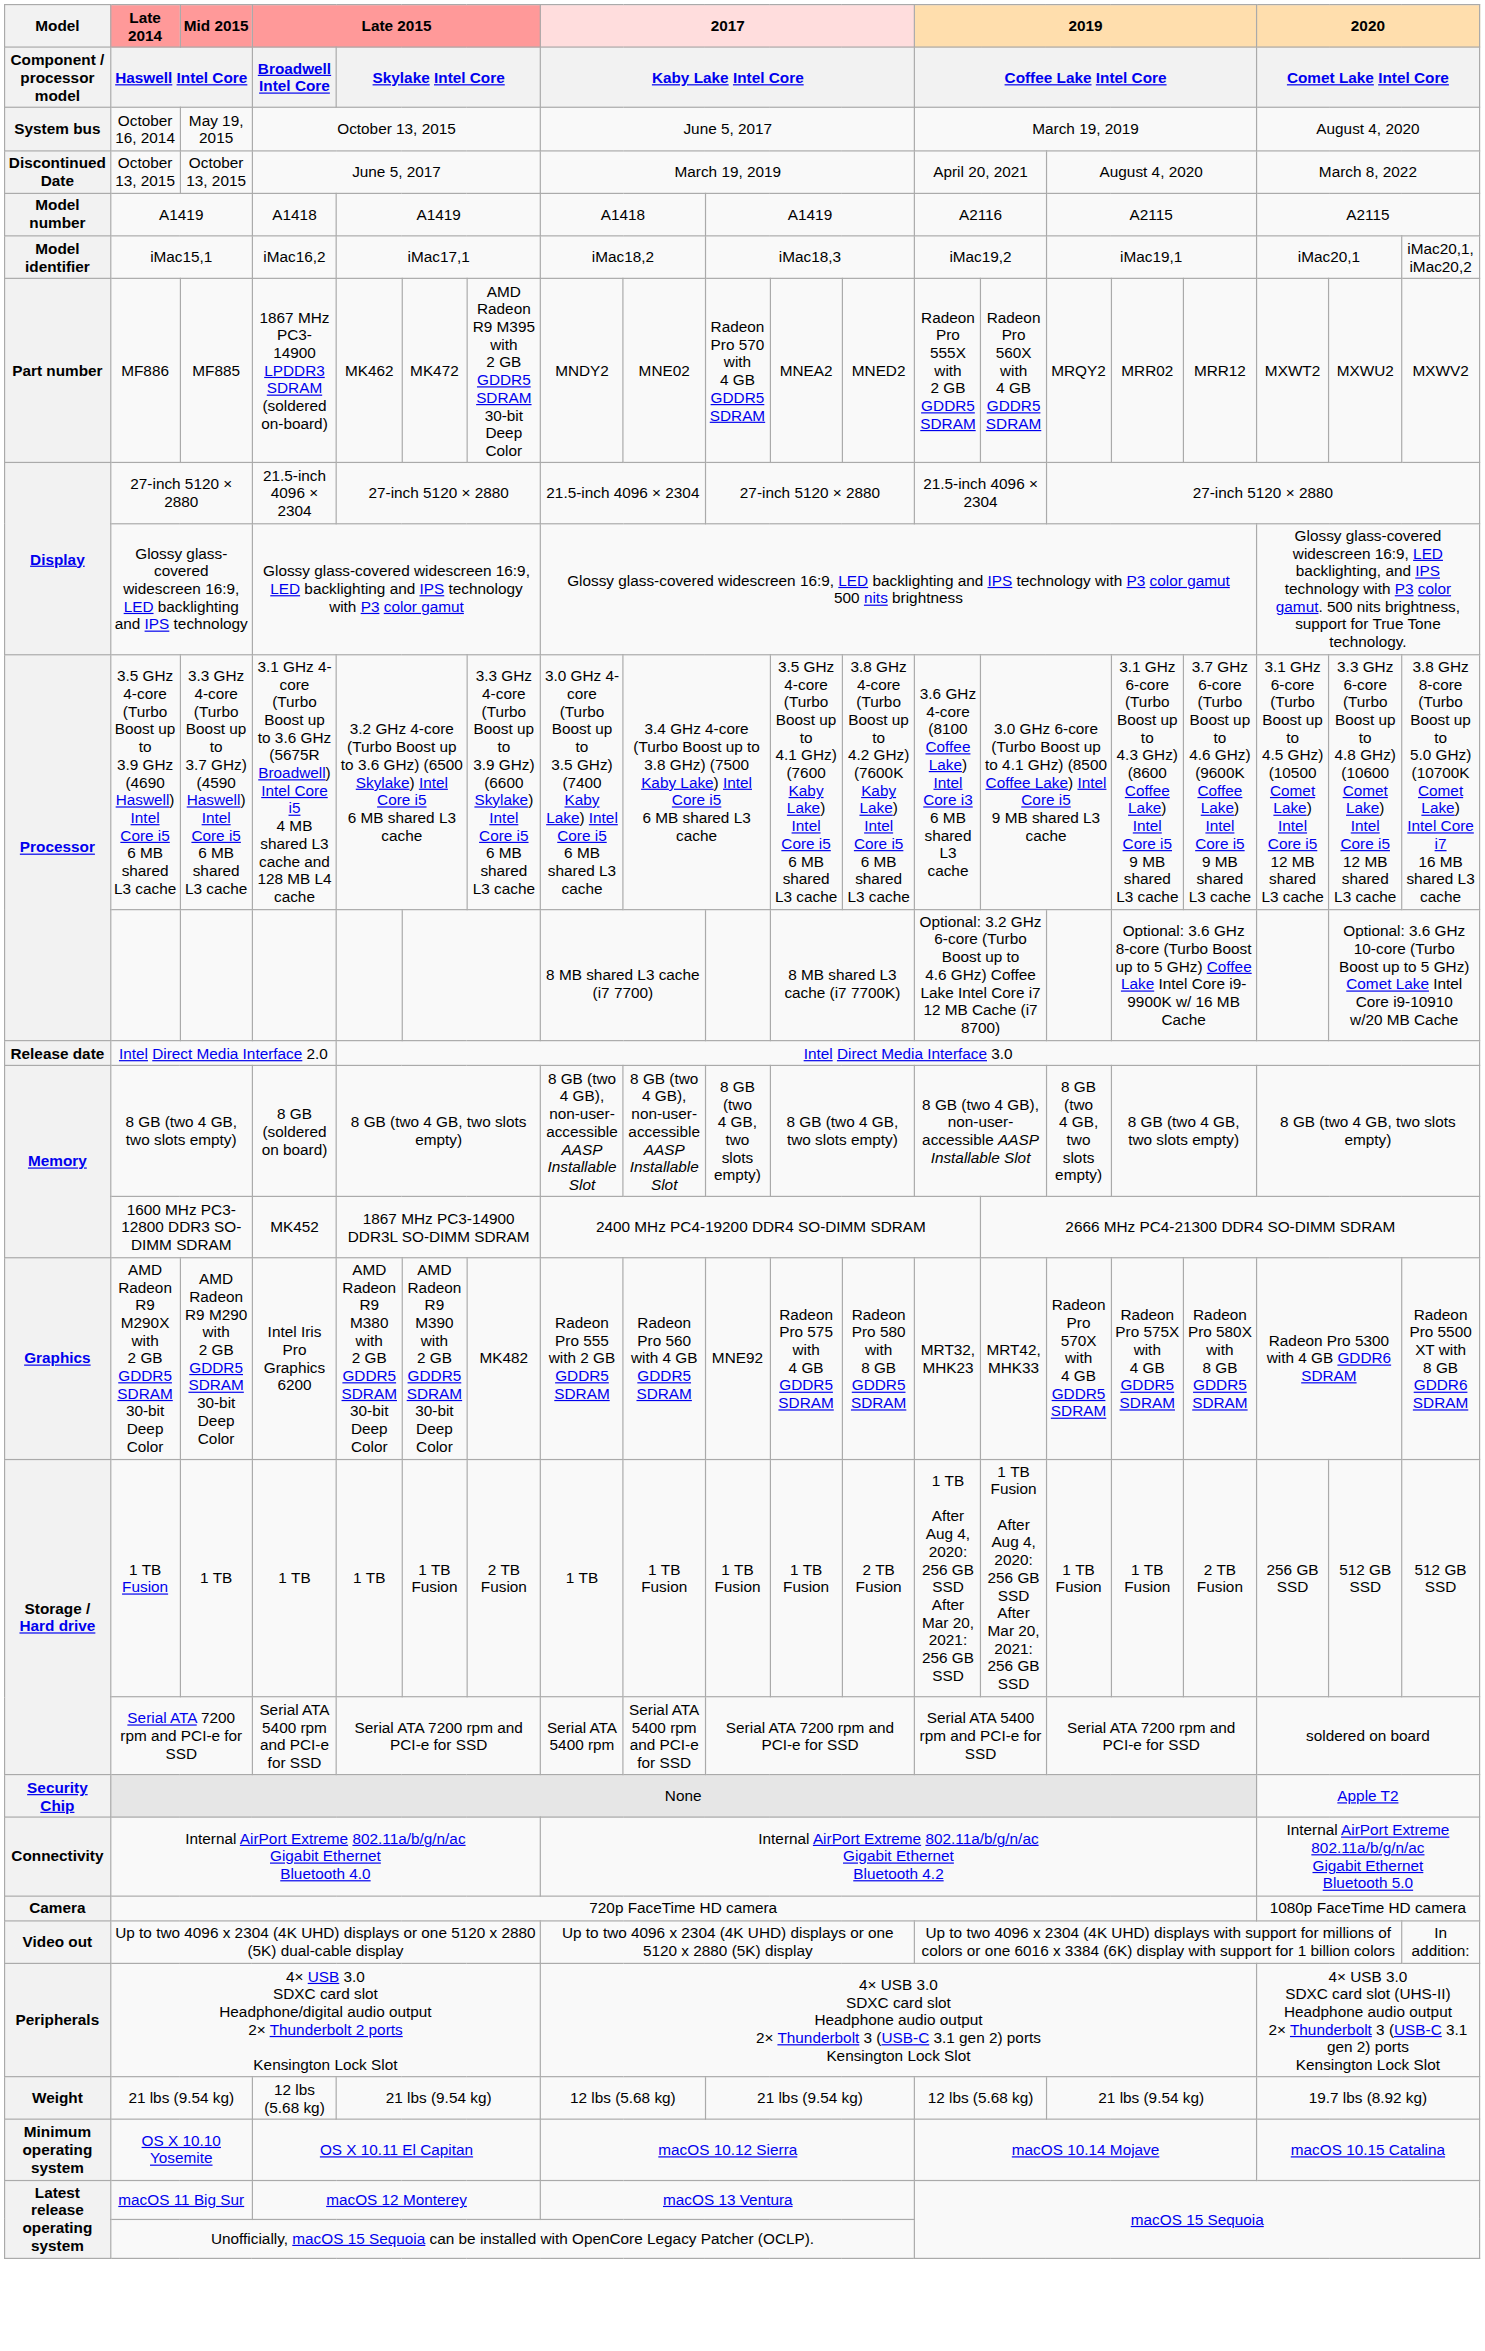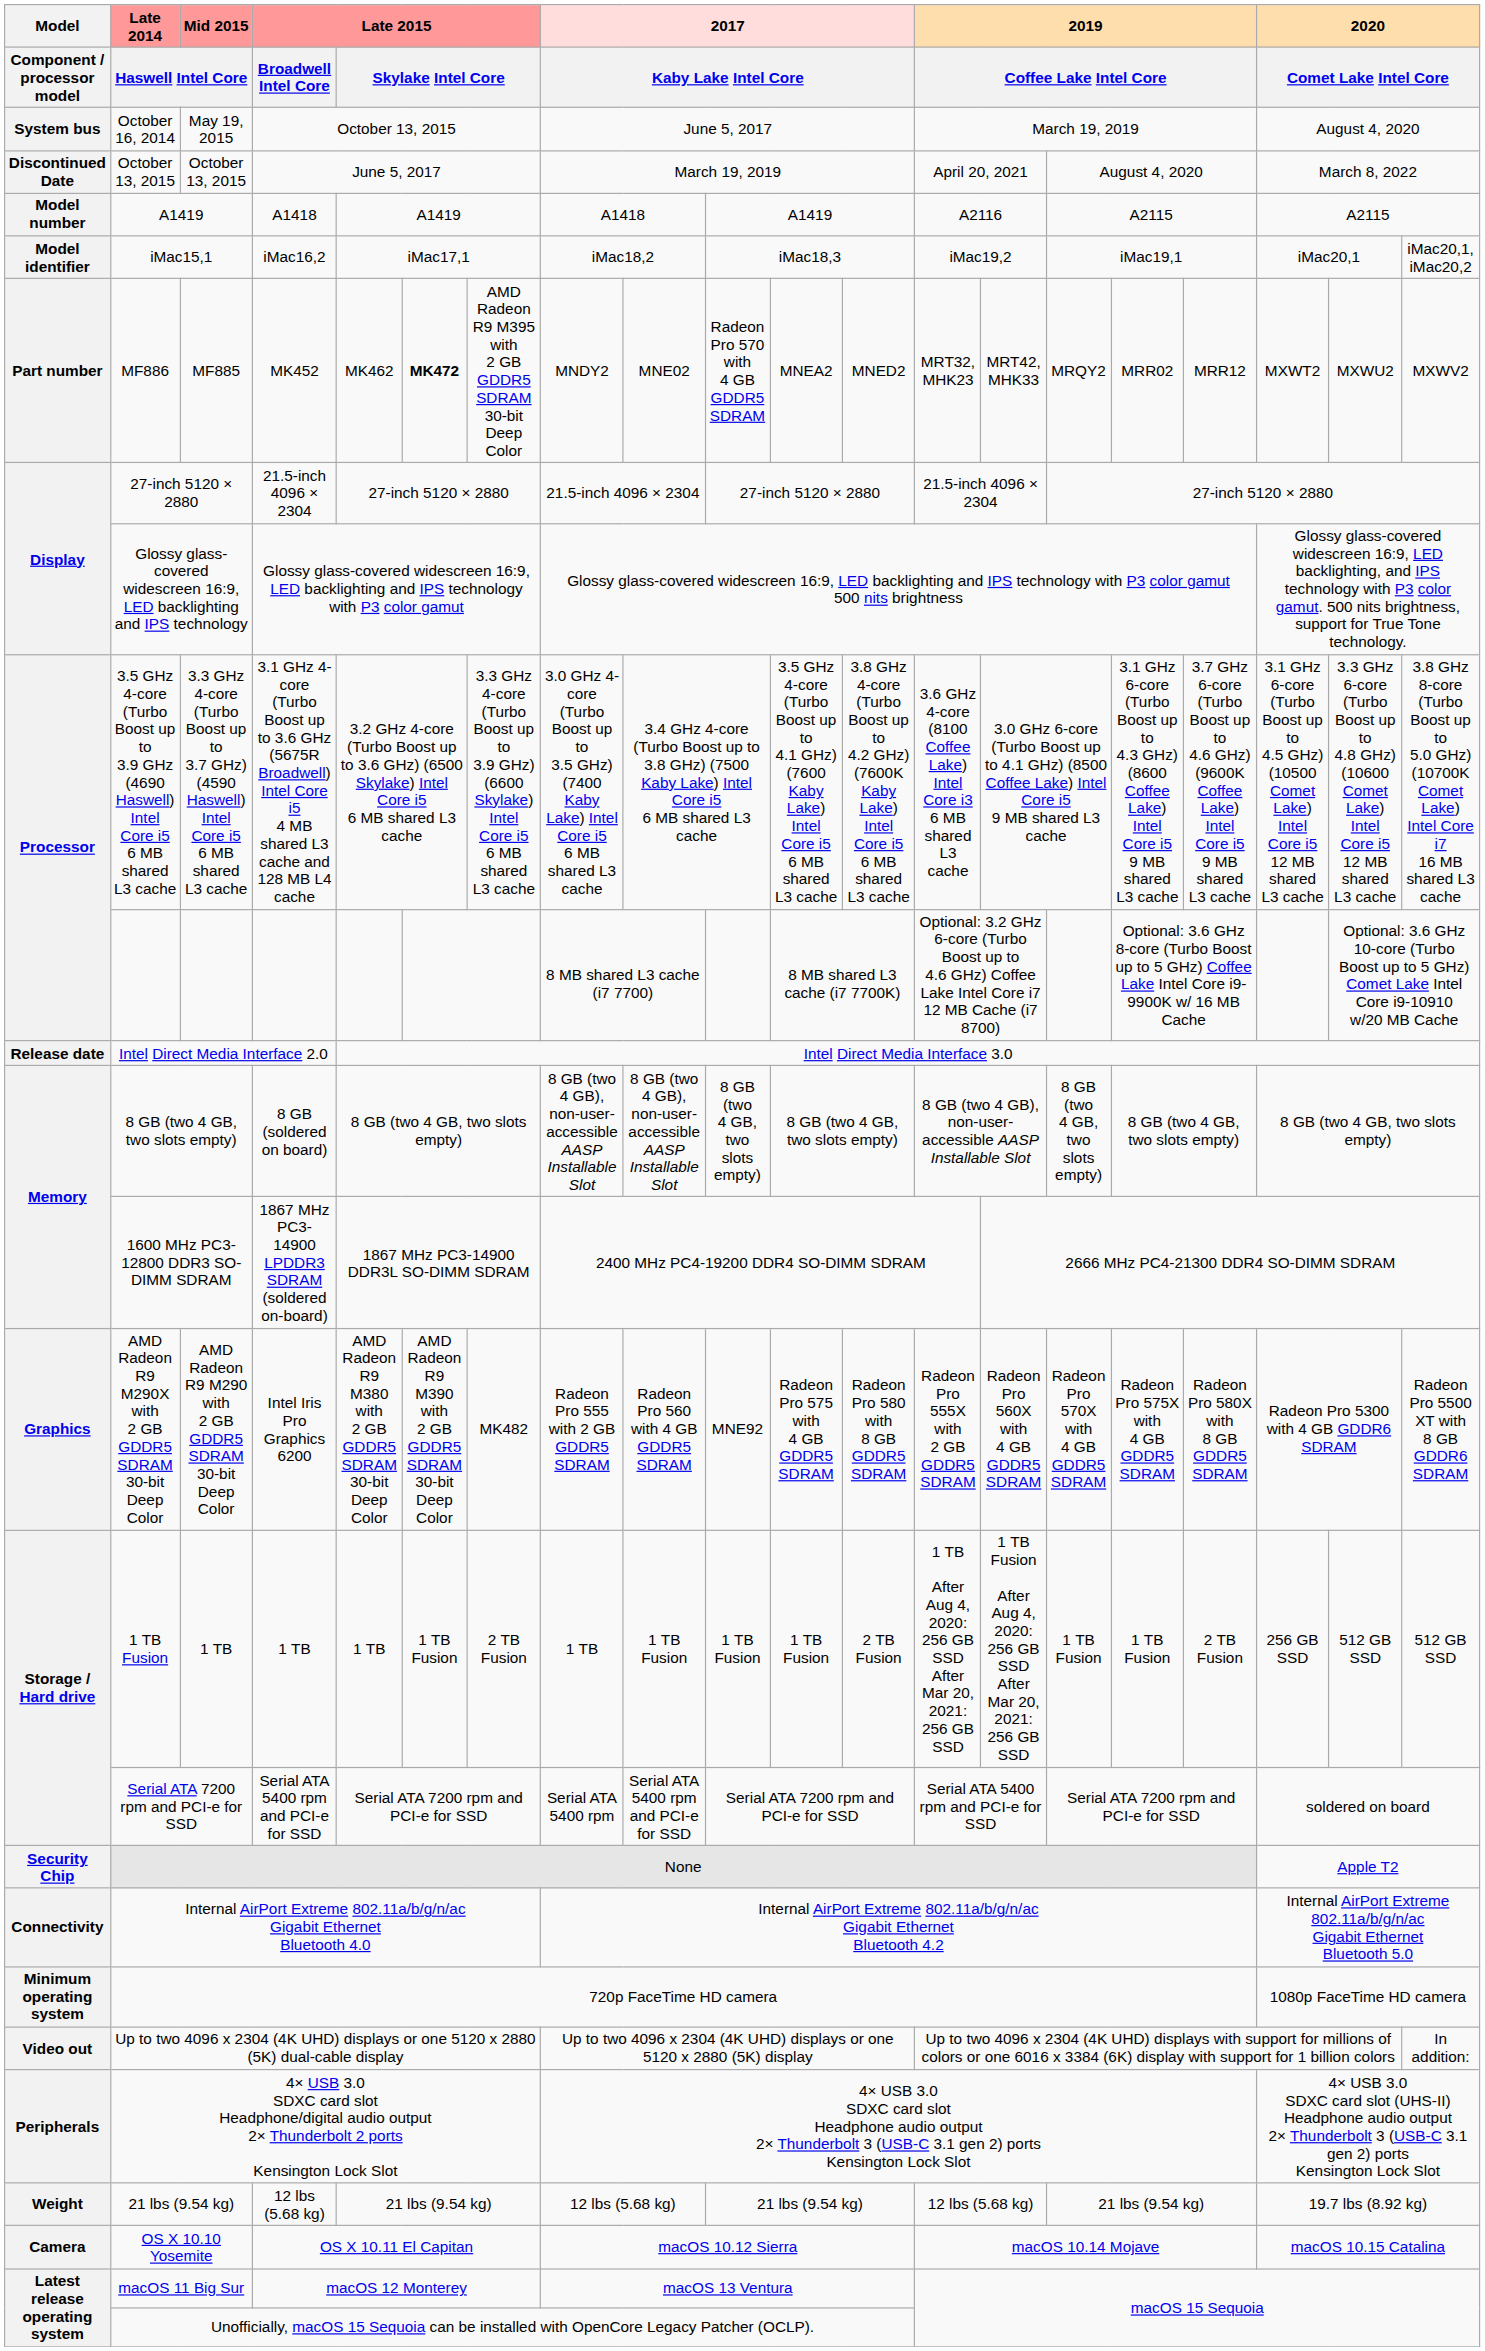MF886 | Late 2015 / Broadwell Intel Core: 1867 MHz PC3-14900 LPDDR3 SDRAM (soldered on-board) -> MK452
MF886 | column 6: normal -> bold
MF886 | column 13: Radeon Pro 555X with 2 GB GDDR5 SDRAM -> MRT32, MHK23
MF886 | column 14: Radeon Pro 560X with 4 GB GDDR5 SDRAM -> MRT42, MHK33
1600 MHz PC3-12800 DDR3 SO-DIMM SDRAM | Late 2015 / Broadwell Intel Core: MK452 -> 1867 MHz PC3-14900 LPDDR3 SDRAM (soldered on-board)
AMD Radeon R9 M290X with 2 GB GDDR5 SDRAM 30-bit Deep Color | column 13: MRT32, MHK23 -> Radeon Pro 555X with 2 GB GDDR5 SDRAM
AMD Radeon R9 M290X with 2 GB GDDR5 SDRAM 30-bit Deep Color | column 14: MRT42, MHK33 -> Radeon Pro 560X with 4 GB GDDR5 SDRAM
720p FaceTime HD camera | Model / Component / processor model: Camera -> Minimum operating system
OS X 10.10 Yosemite | Model / Component / processor model: Minimum operating system -> Camera
